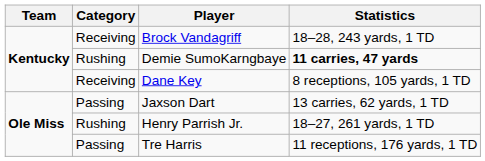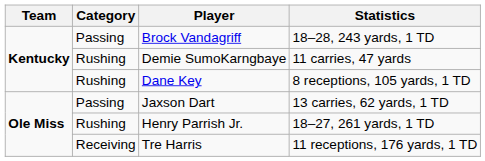Brock Vandagriff | Category: Receiving -> Passing
Demie SumoKarngbaye | Statistics: bold -> normal
Dane Key | Category: Receiving -> Rushing
Tre Harris | Category: Passing -> Receiving
